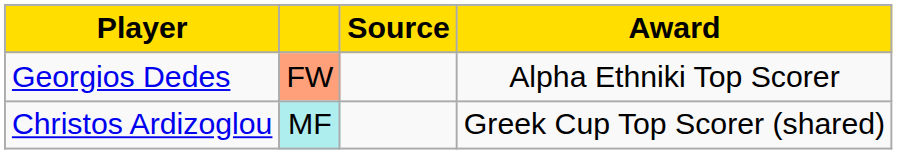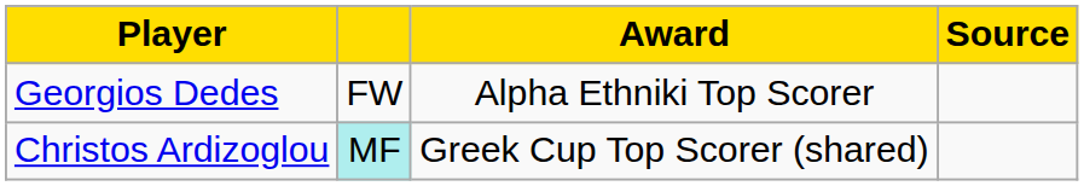columns swapped: Award <-> Source
Georgios Dedes | column 2: lightsalmon background -> no background
